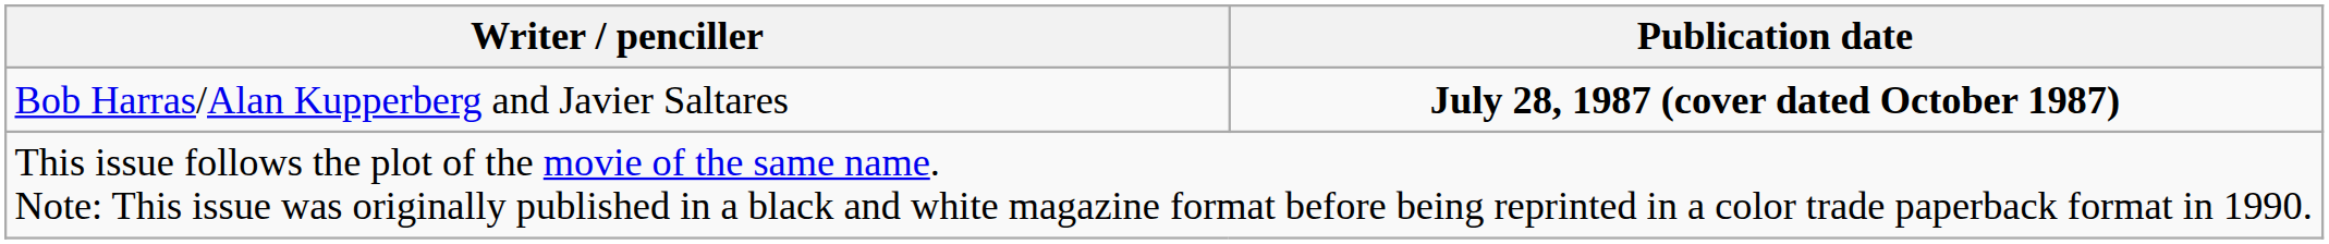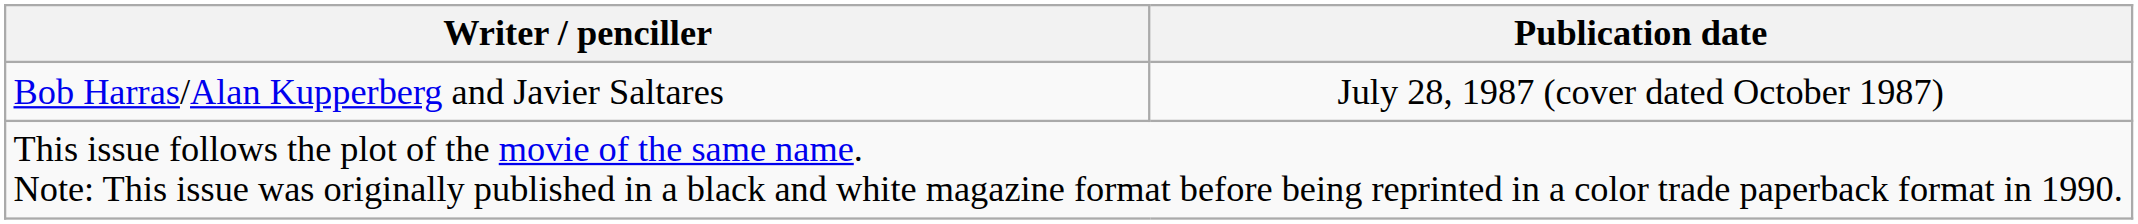Bob Harras/Alan Kupperberg and Javier Saltares | Publication date: bold -> normal
